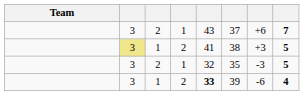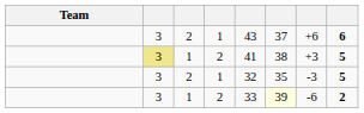row 2 | column 8: 7 -> 6
row 5 | column 5: bold -> normal
row 5 | column 6: no background -> lightyellow background
row 5 | column 8: 4 -> 2
